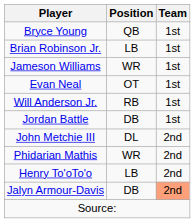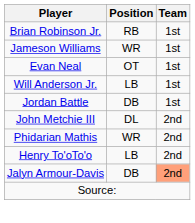- row: Bryce Young | QB | 1st
Brian Robinson Jr. | Position: LB -> RB
Will Anderson Jr. | Position: RB -> LB
